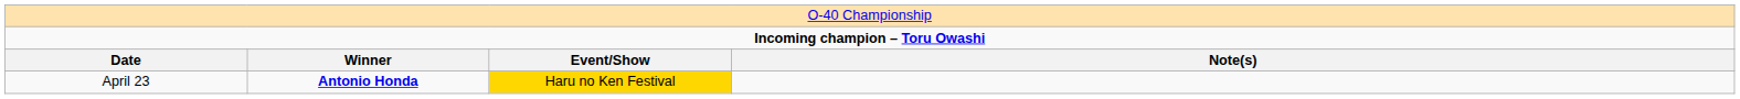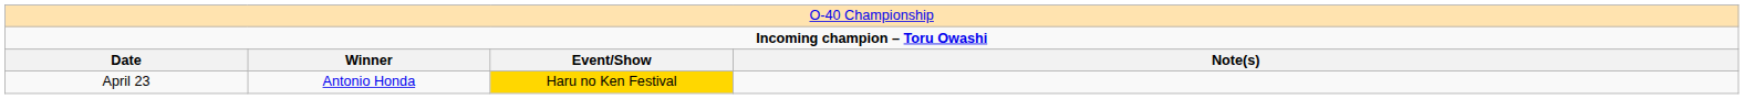April 23 | column 2: bold -> normal
